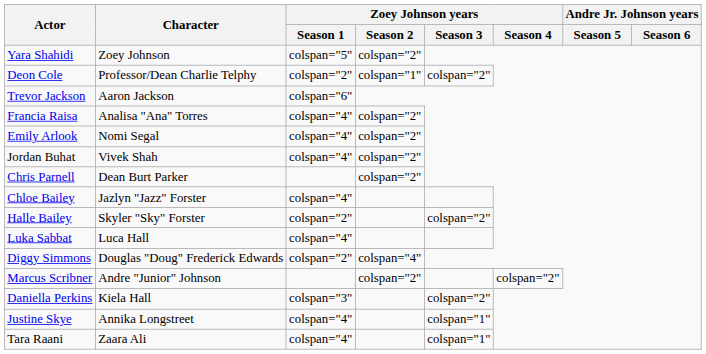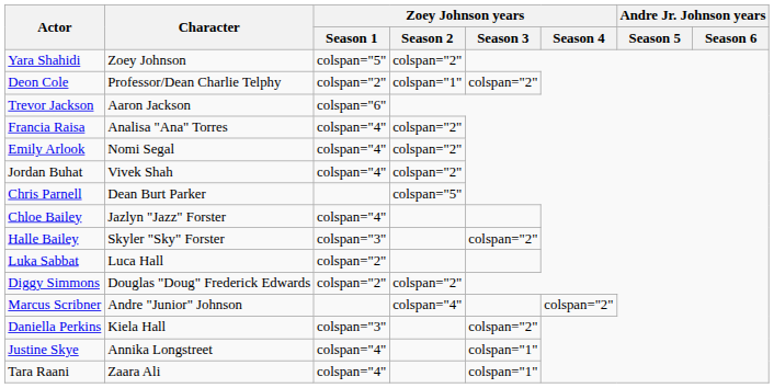Chris Parnell | Zoey Johnson years / Season 2: colspan="2" -> colspan="5"
Halle Bailey | Zoey Johnson years / Season 1: colspan="2" -> colspan="3"
Luka Sabbat | Zoey Johnson years / Season 1: colspan="4" -> colspan="2"
Diggy Simmons | Zoey Johnson years / Season 2: colspan="4" -> colspan="2"
Marcus Scribner | Zoey Johnson years / Season 2: colspan="2" -> colspan="4"
